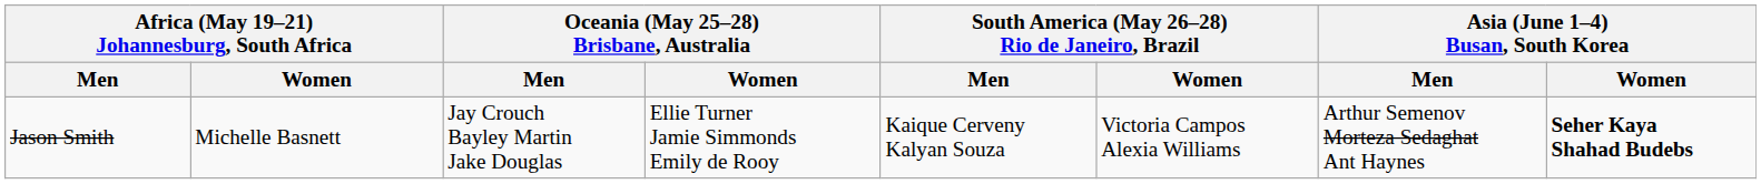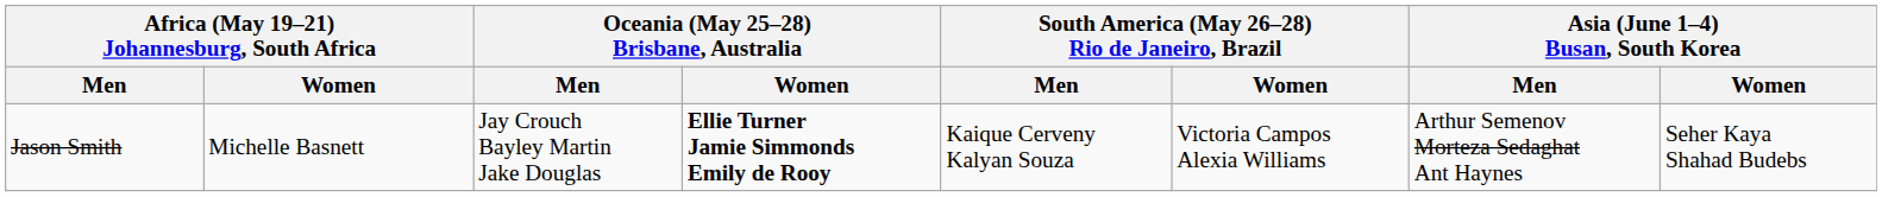Jason Smith | Oceania (May 25–28) Brisbane, Australia / Women: normal -> bold
Jason Smith | Asia (June 1–4) Busan, South Korea / Women: bold -> normal
